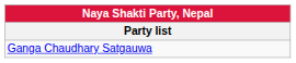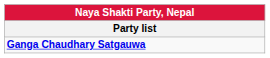row 3 | column 1: normal -> bold
